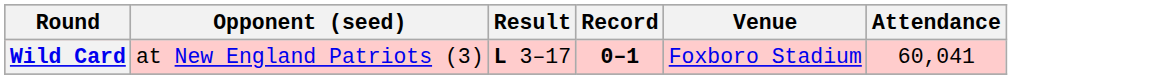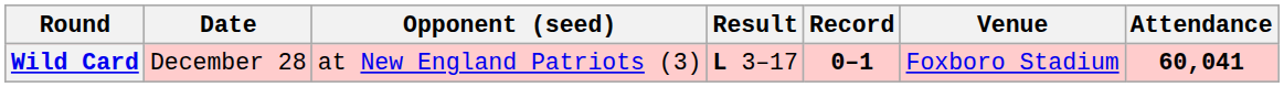+ column: Date | December 28
Wild Card | Attendance: normal -> bold
